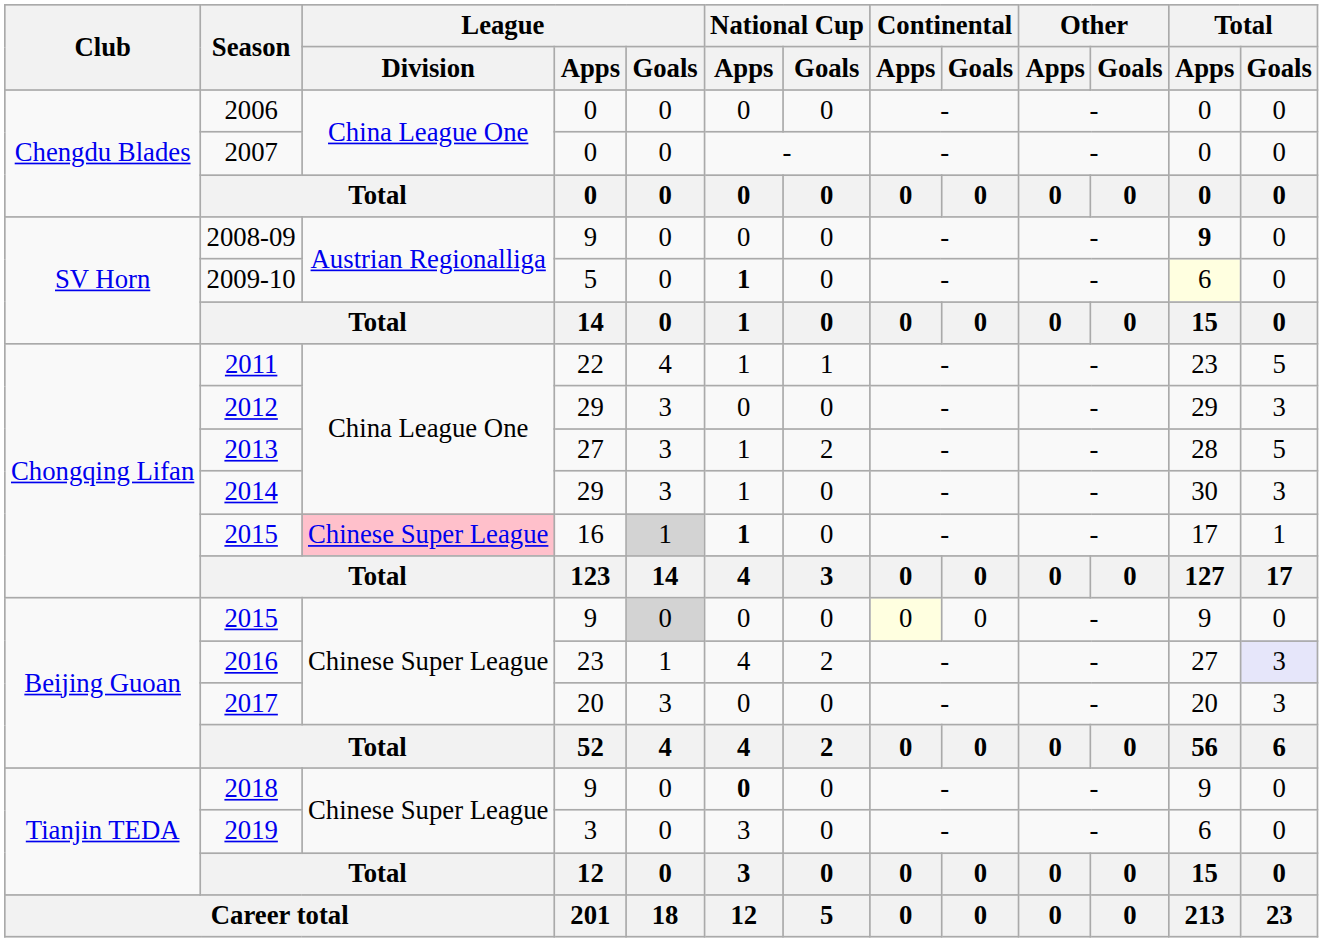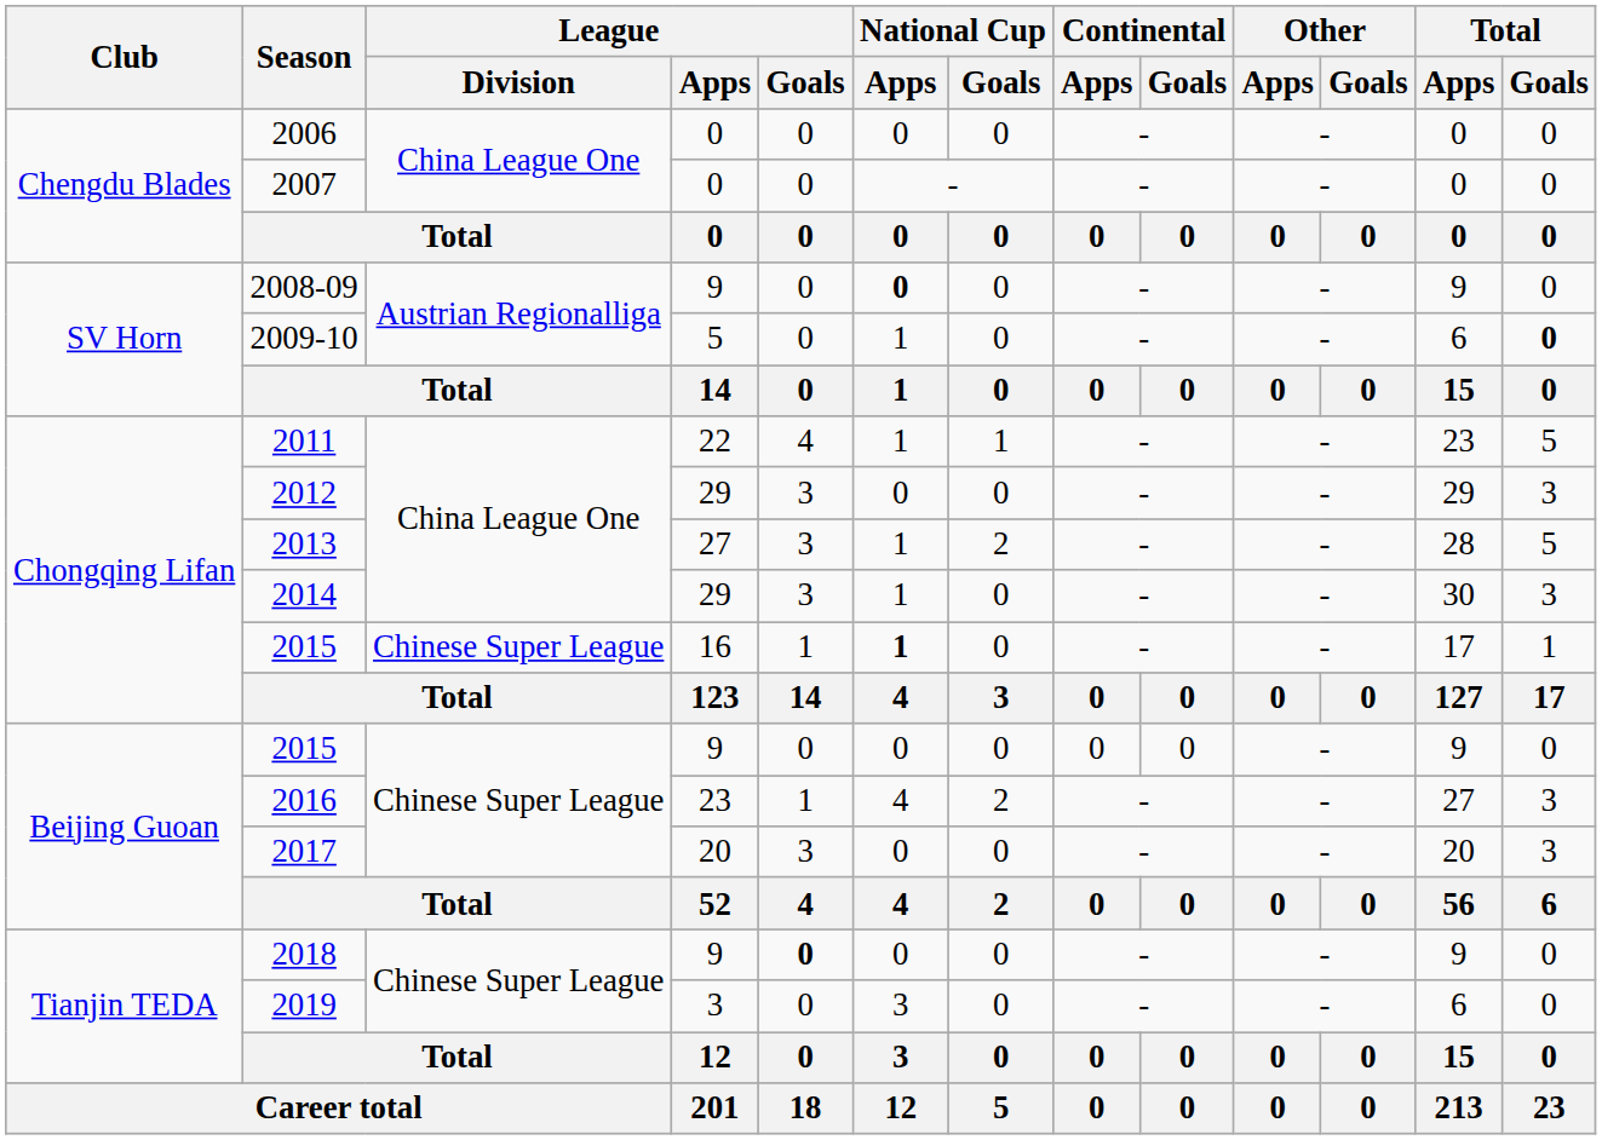2008-09 | National Cup / Apps: normal -> bold
2008-09 | Total / Apps: bold -> normal
2009-10 | National Cup / Apps: bold -> normal
2009-10 | Total / Apps: lightyellow background -> no background
2009-10 | Total / Goals: normal -> bold
2015 / 16 | League / Division: pink background -> no background
2015 / 16 | League / Goals: lightgrey background -> no background
2015 / 9 | League / Goals: lightgrey background -> no background
2015 / 9 | Continental / Apps: lightyellow background -> no background
2016 | Total / Goals: lavender background -> no background
2018 | League / Goals: normal -> bold
2018 | National Cup / Apps: bold -> normal
